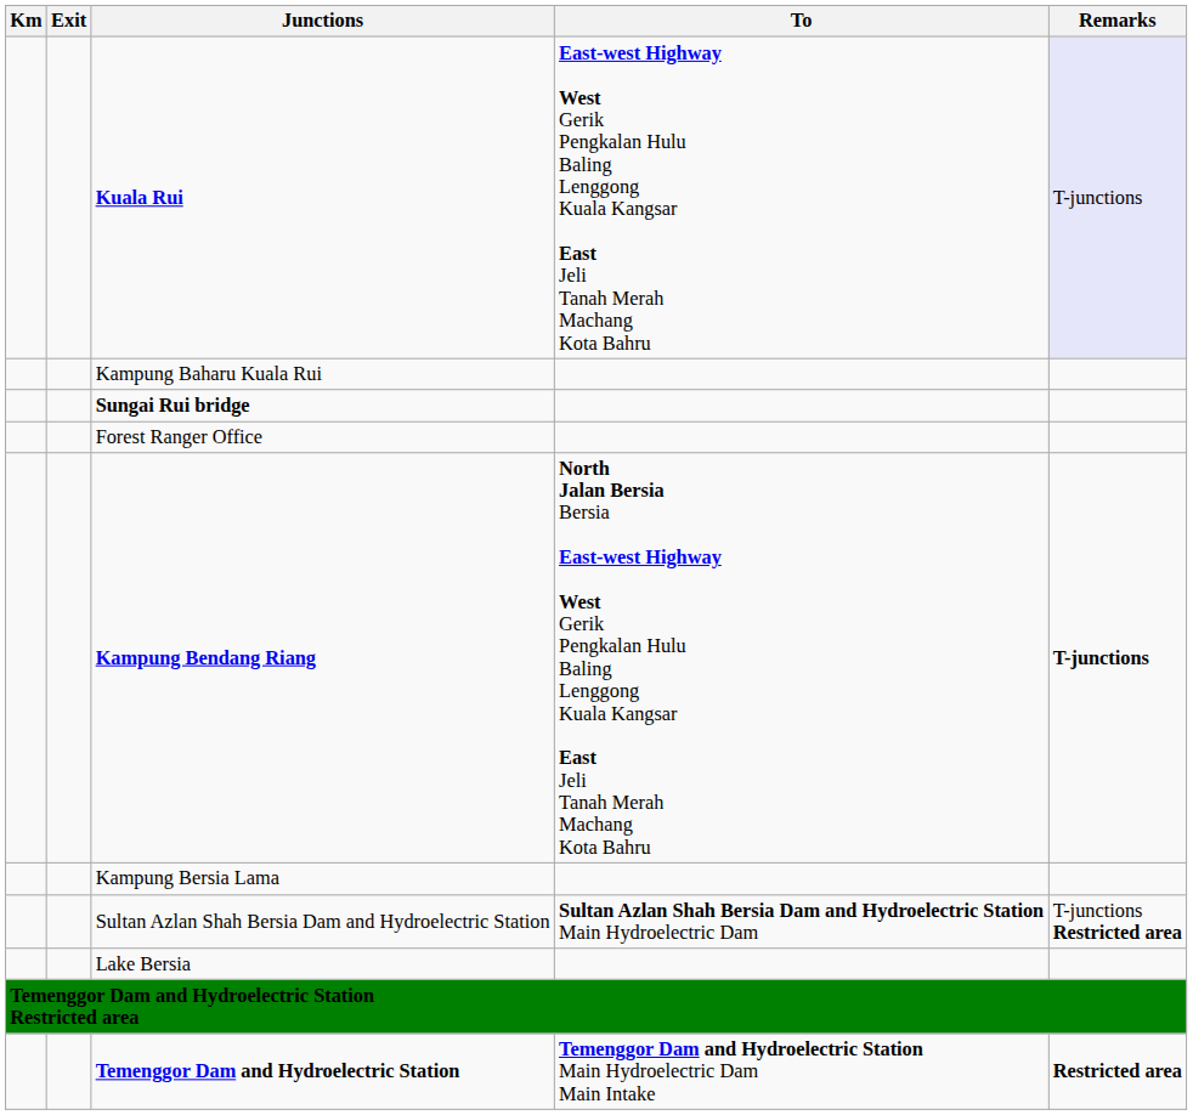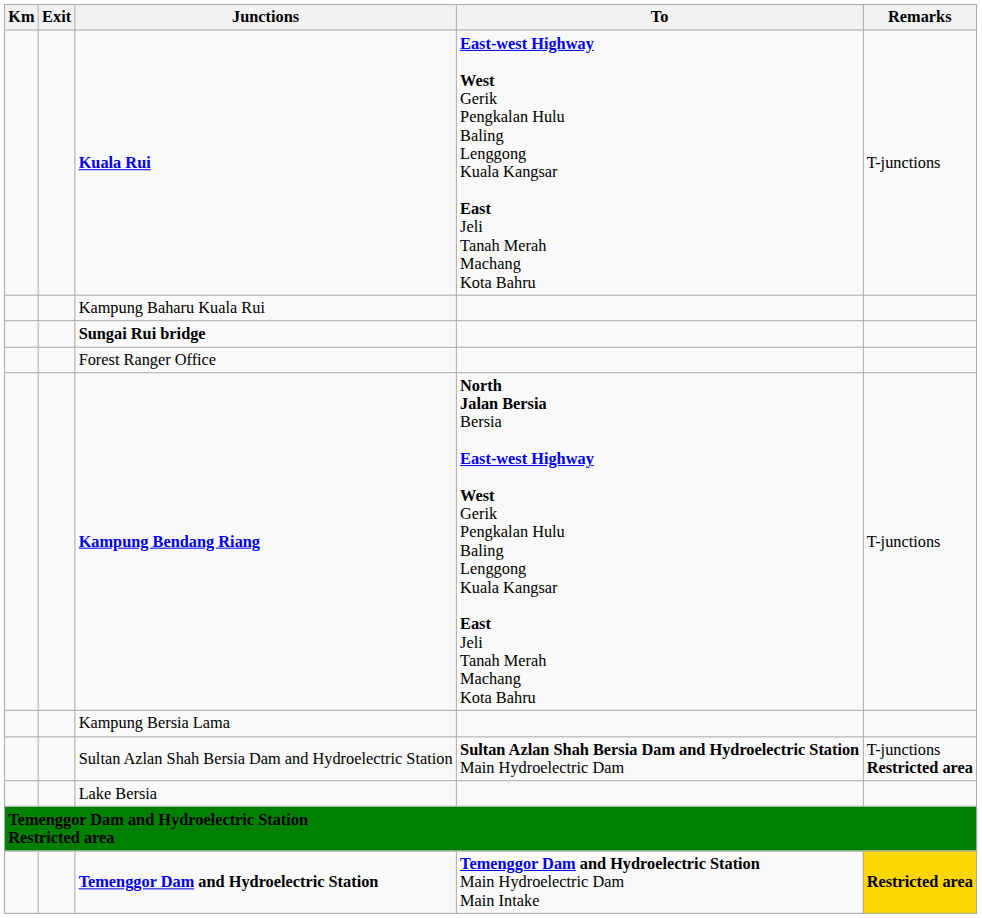Kuala Rui | Remarks: lavender background -> no background
Kampung Bendang Riang | Remarks: bold -> normal
Temenggor Dam and Hydroelectric Station | Remarks: no background -> gold background
